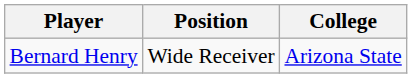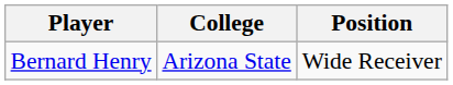columns swapped: Position <-> College
